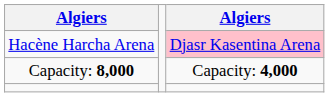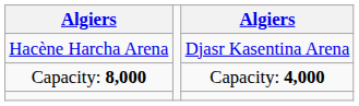Hacène Harcha Arena | column 3: pink background -> no background
